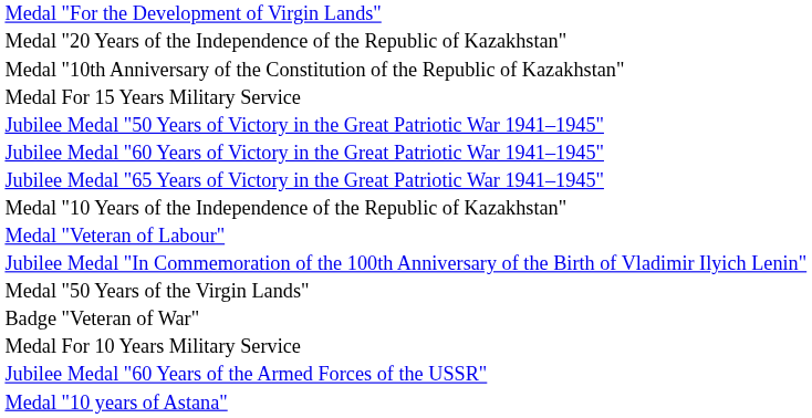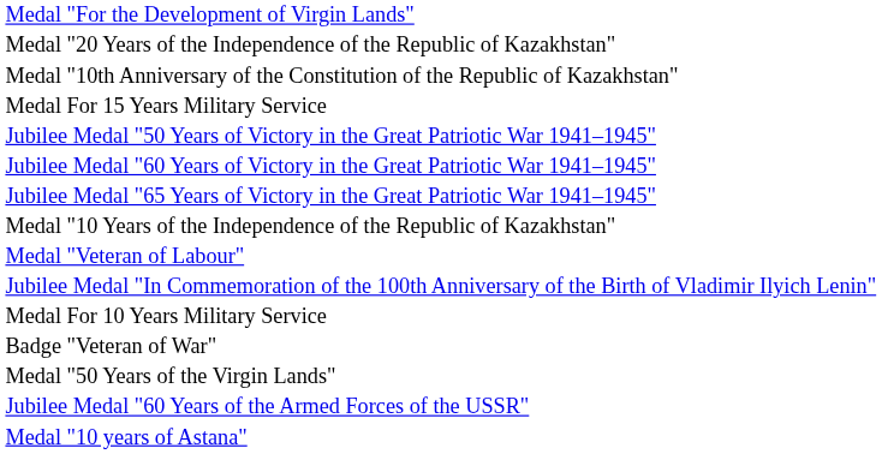row 11 | column 1: Medal "50 Years of the Virgin Lands" -> Medal For 10 Years Military Service
row 13 | column 1: Medal For 10 Years Military Service -> Medal "50 Years of the Virgin Lands"
